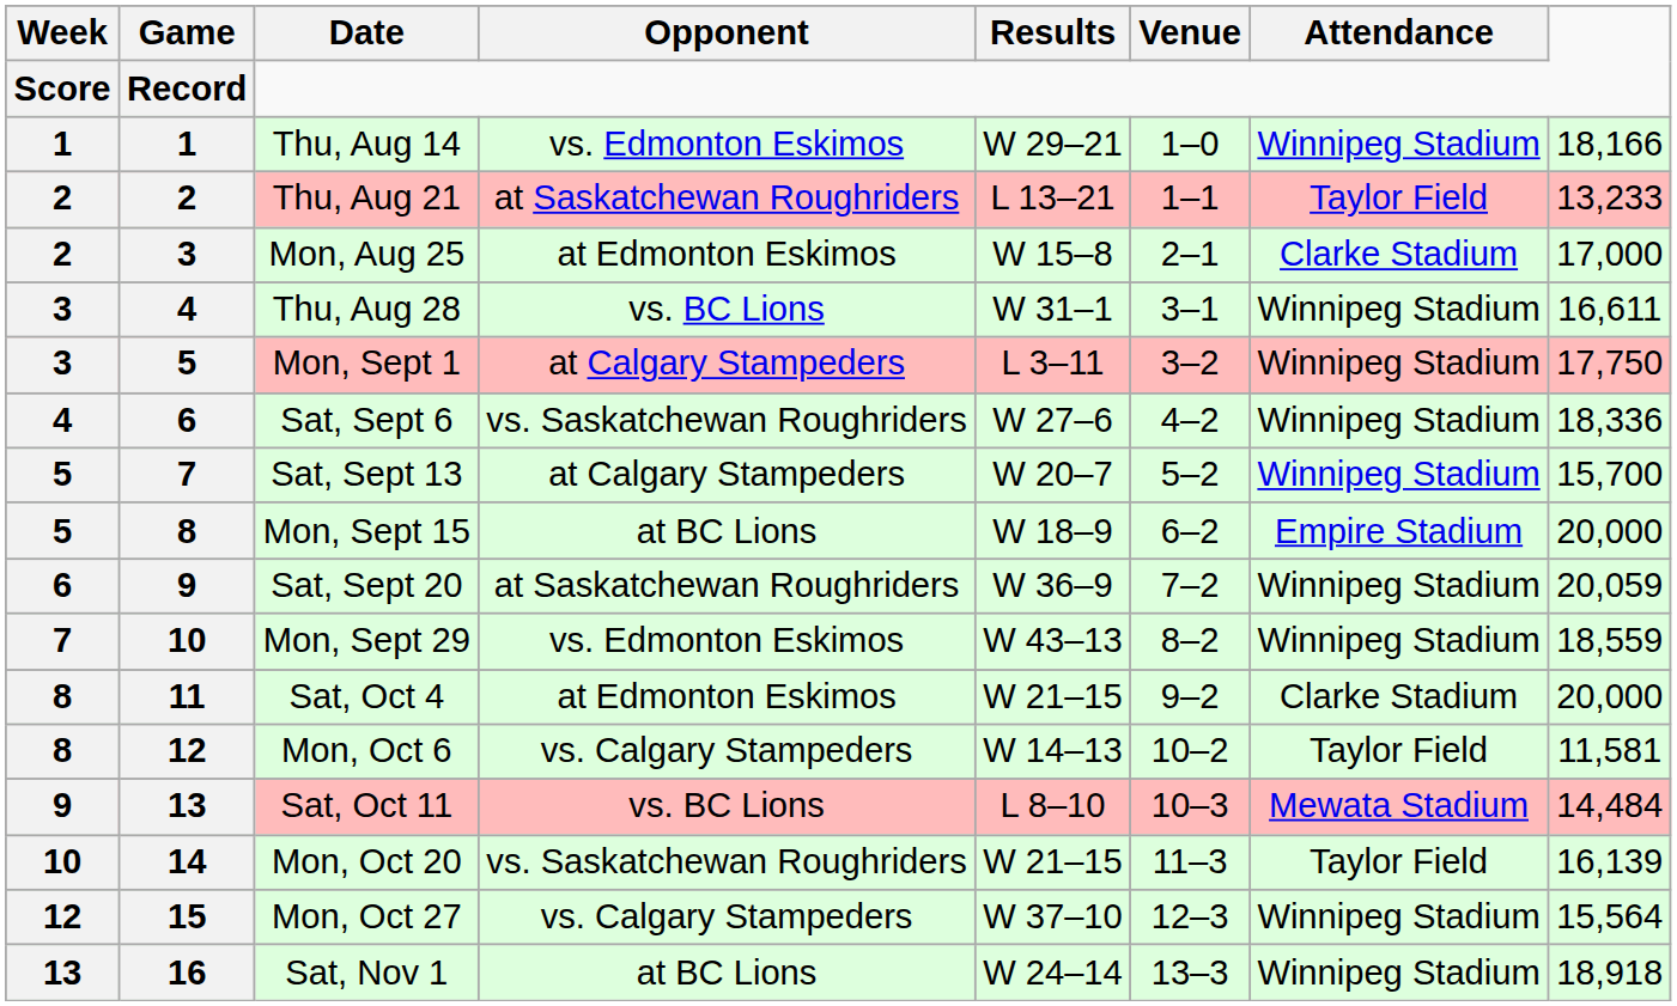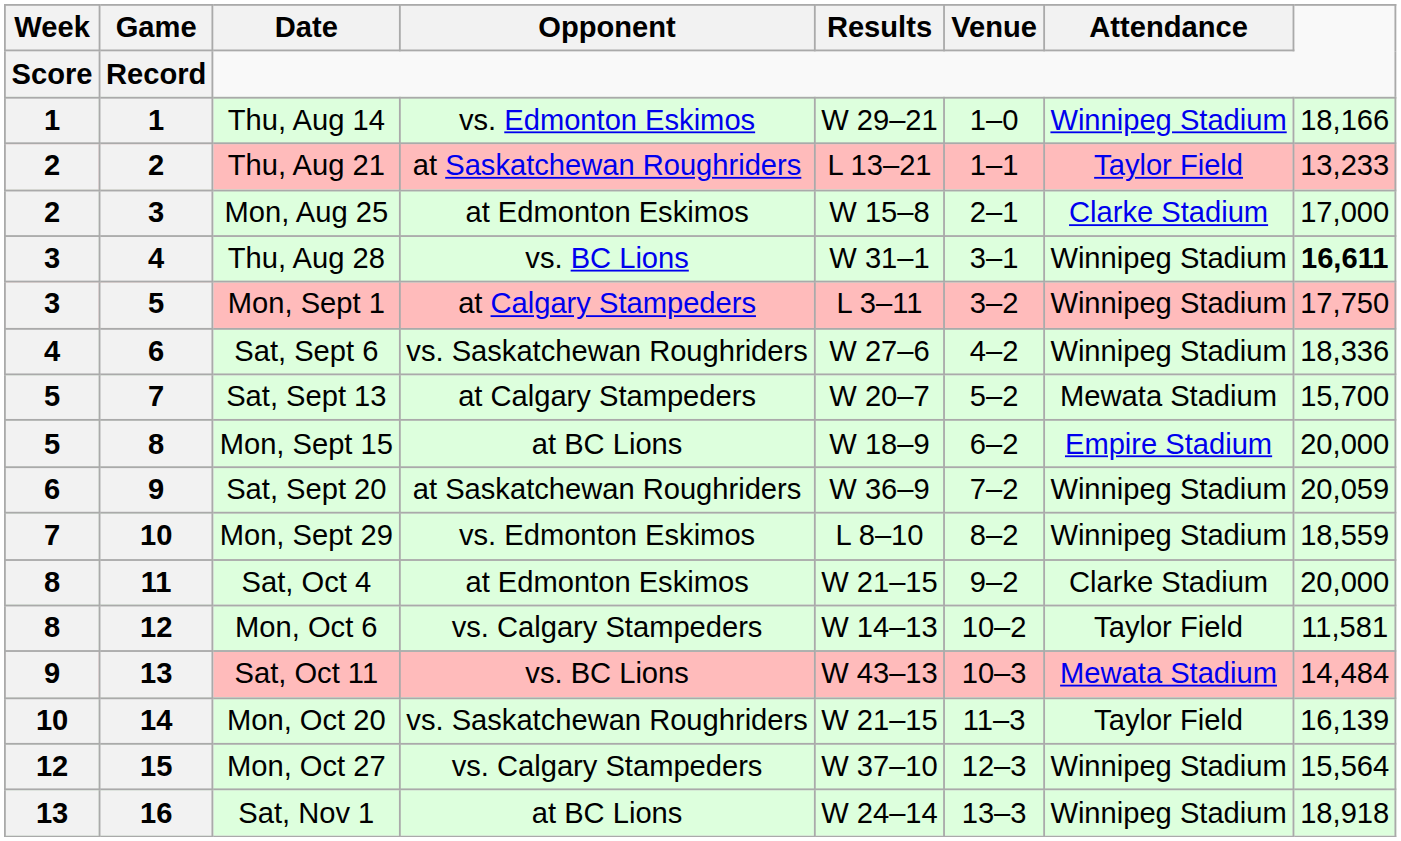Thu, Aug 28 | column 8: normal -> bold
Sat, Sept 13 | Attendance: Winnipeg Stadium -> Mewata Stadium
Mon, Sept 29 | Results: W 43–13 -> L 8–10
Sat, Oct 11 | Results: L 8–10 -> W 43–13
